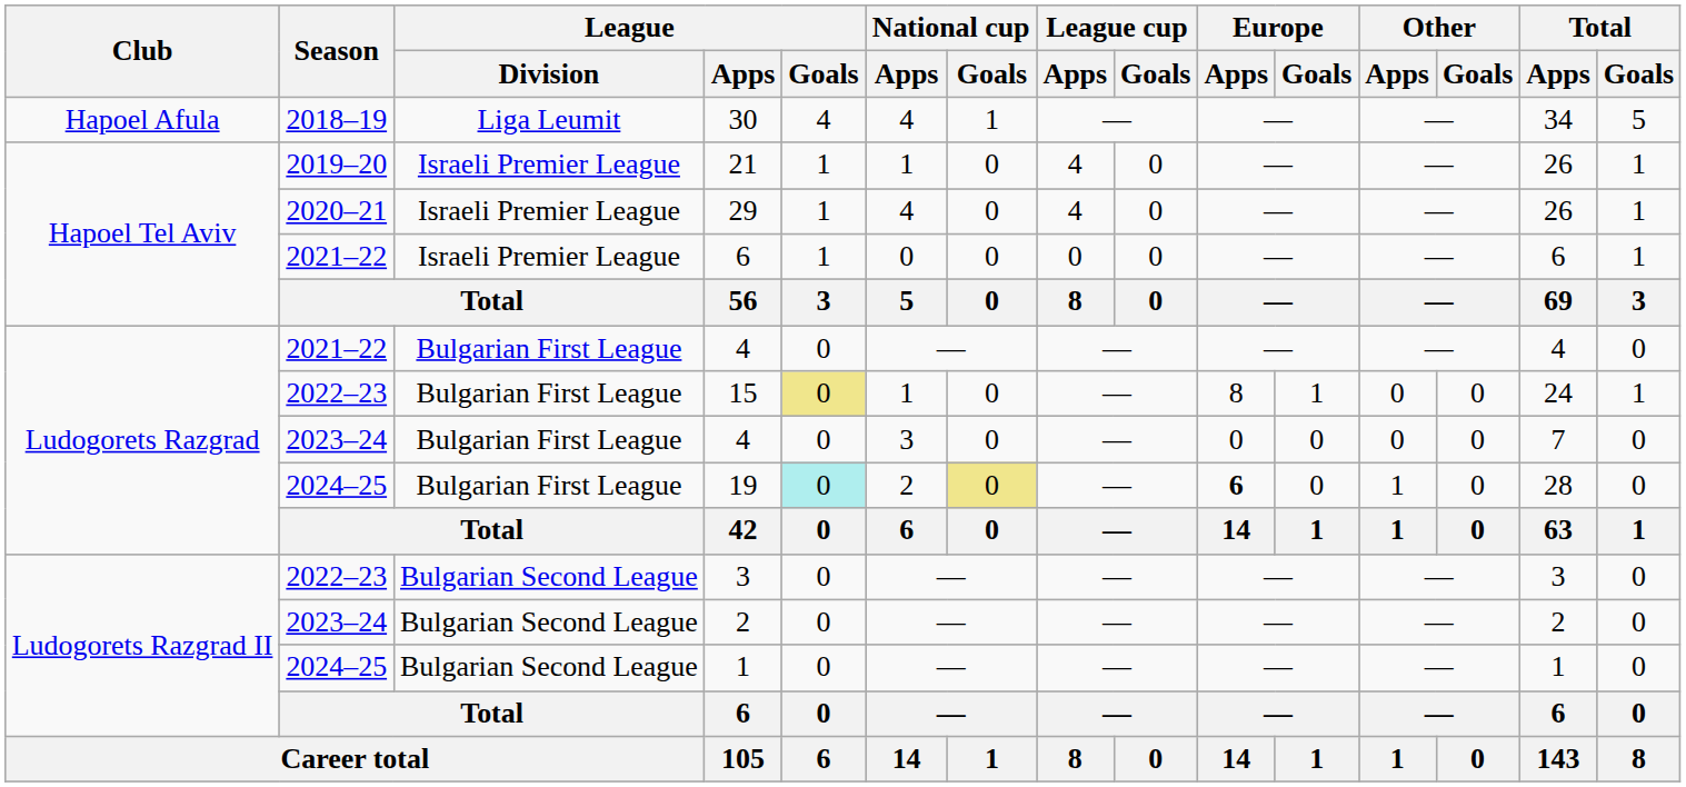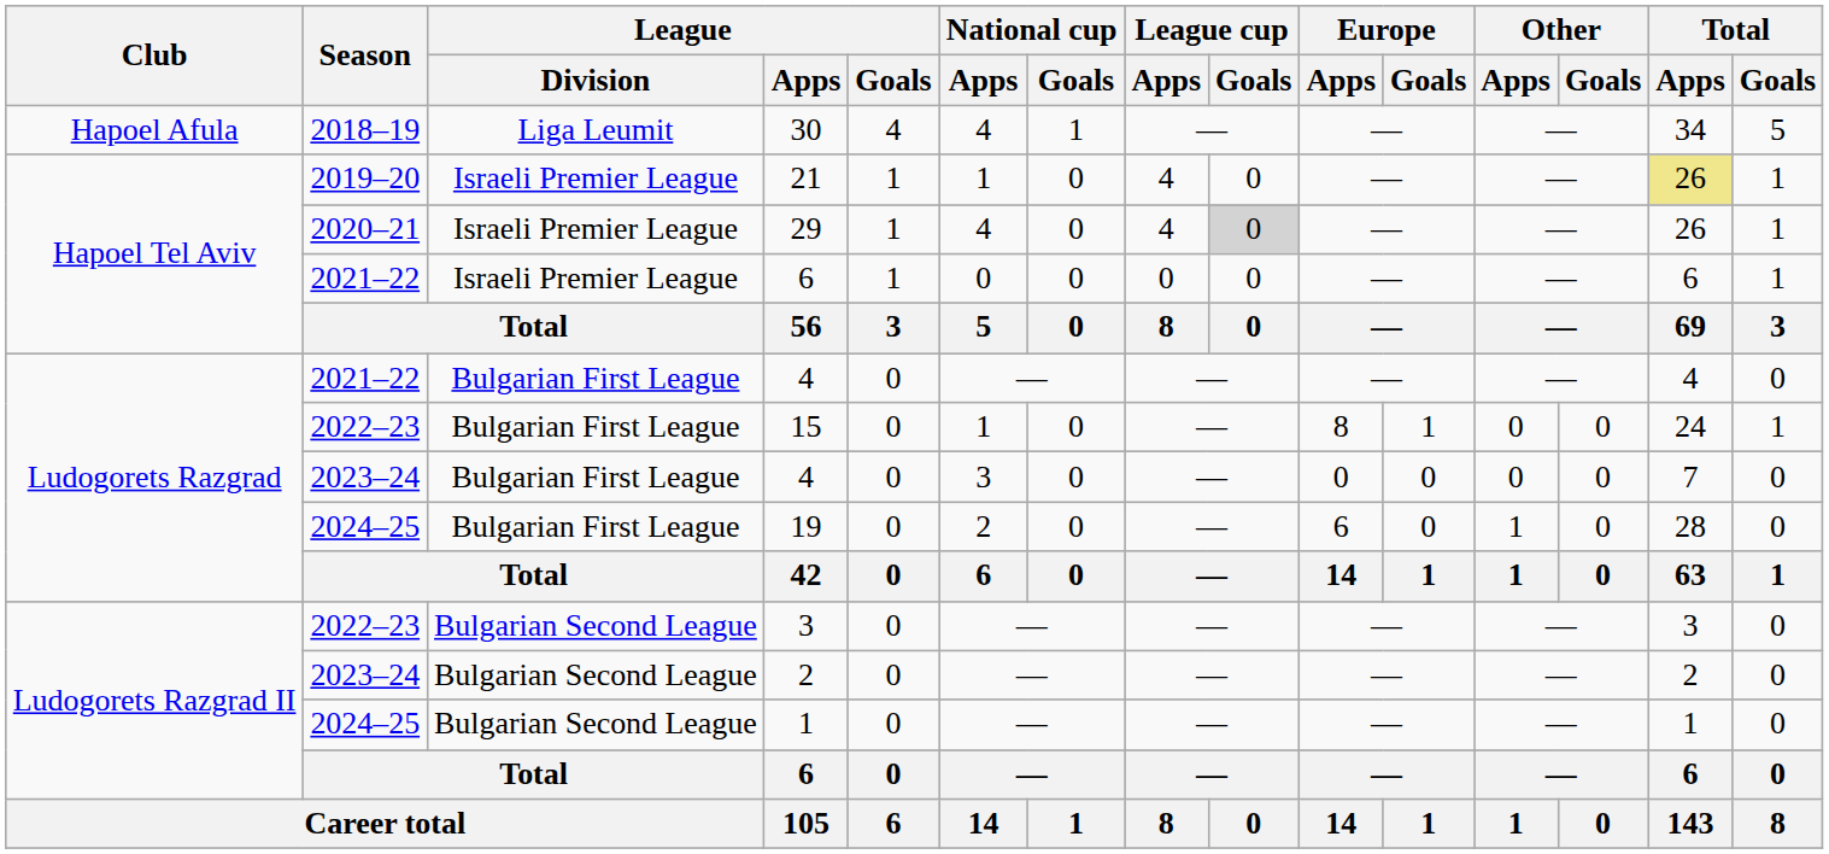21 | Total / Apps: no background -> khaki background
29 | League cup / Goals: no background -> lightgrey background
15 | League / Goals: khaki background -> no background
19 | League / Goals: paleturquoise background -> no background
19 | National cup / Goals: khaki background -> no background
19 | Europe / Apps: bold -> normal
